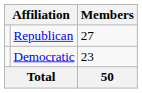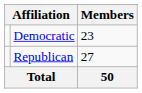rows swapped: Democratic <-> Republican
